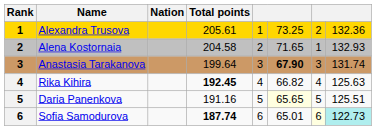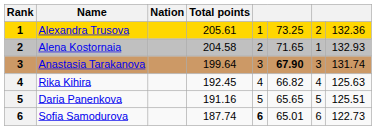Rika Kihira | Total points: bold -> normal
Daria Panenkova | column 6: lightyellow background -> no background
Sofia Samodurova | Total points: bold -> normal
Sofia Samodurova | column 5: normal -> bold
Sofia Samodurova | column 7: lightyellow background -> no background
Sofia Samodurova | column 8: paleturquoise background -> no background
